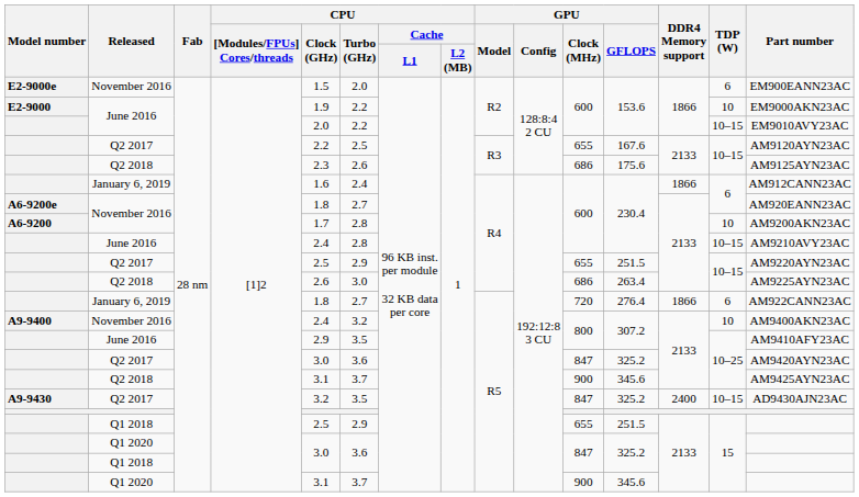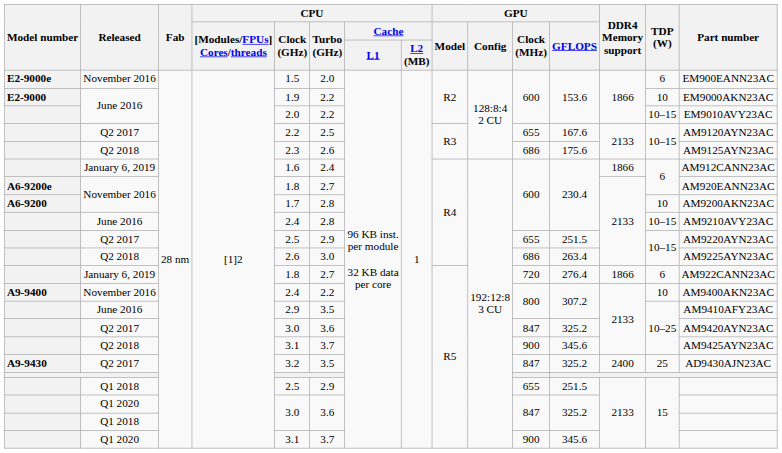A9-9400 | CPU / Turbo (GHz): 3.2 -> 2.2
A9-9430 | TDP (W): 10–15 -> 25
